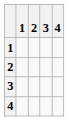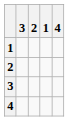columns swapped: 1 <-> 3
